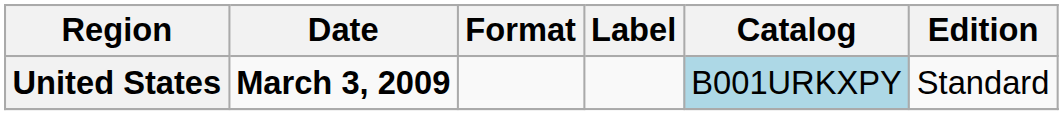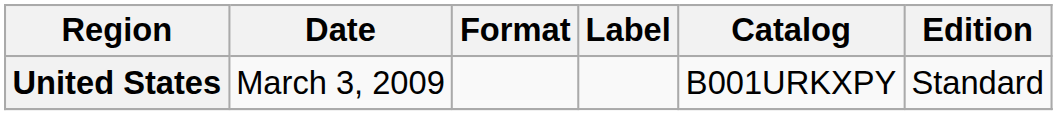United States | Date: bold -> normal
United States | Catalog: lightblue background -> no background
